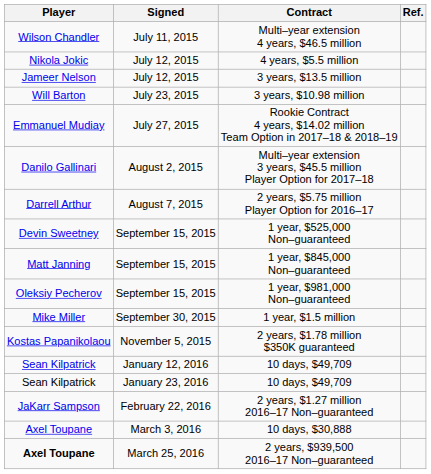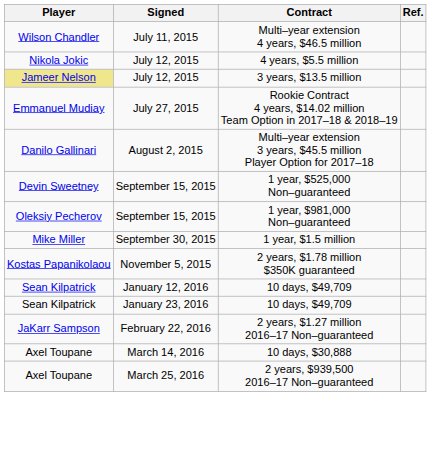3 years, $13.5 million | Player: no background -> khaki background
- row: Will Barton | July 23, 2015 | 3 years, $10.98 million
- row: Darrell Arthur | August 7, 2015 | 2 years, $5.75 million Player Option for 2016–17
- row: Matt Janning | September 15, 2015 | 1 year, $845,000 Non–guaranteed
- row: Axel Toupane | March 3, 2016 | 10 days, $30,888
+ row: Axel Toupane | March 14, 2016 | 10 days, $30,888
2 years, $939,500 2016–17 Non–guaranteed | Player: bold -> normal
